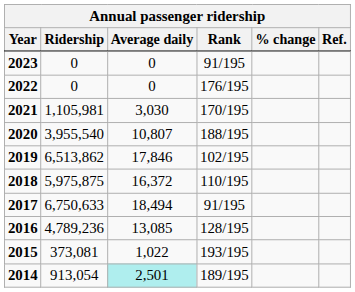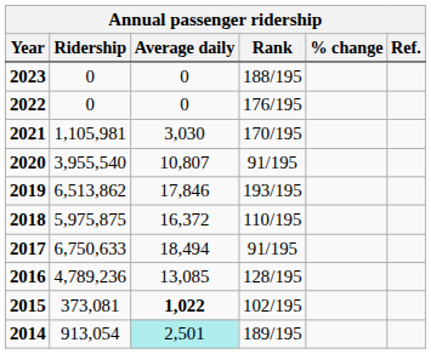2023 | Rank: 91/195 -> 188/195
2020 | Rank: 188/195 -> 91/195
2019 | Rank: 102/195 -> 193/195
2015 | Average daily: normal -> bold
2015 | Rank: 193/195 -> 102/195
